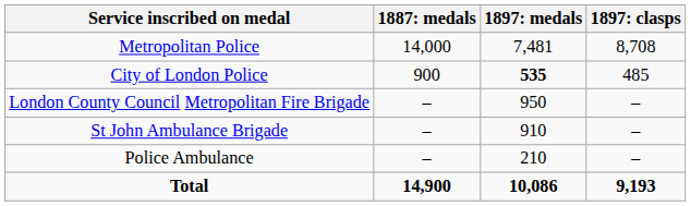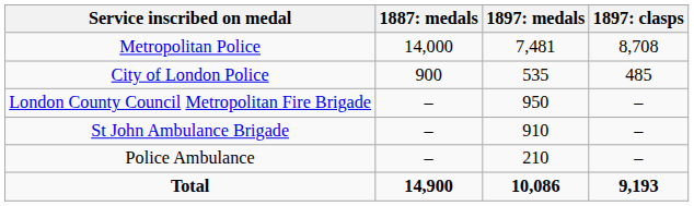City of London Police | column 3: bold -> normal
